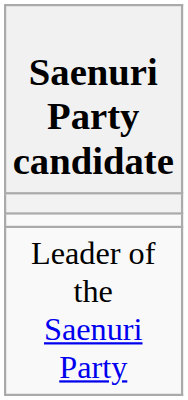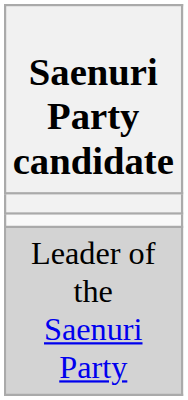Leader of the Saenuri Party | column 1: no background -> lightgrey background
